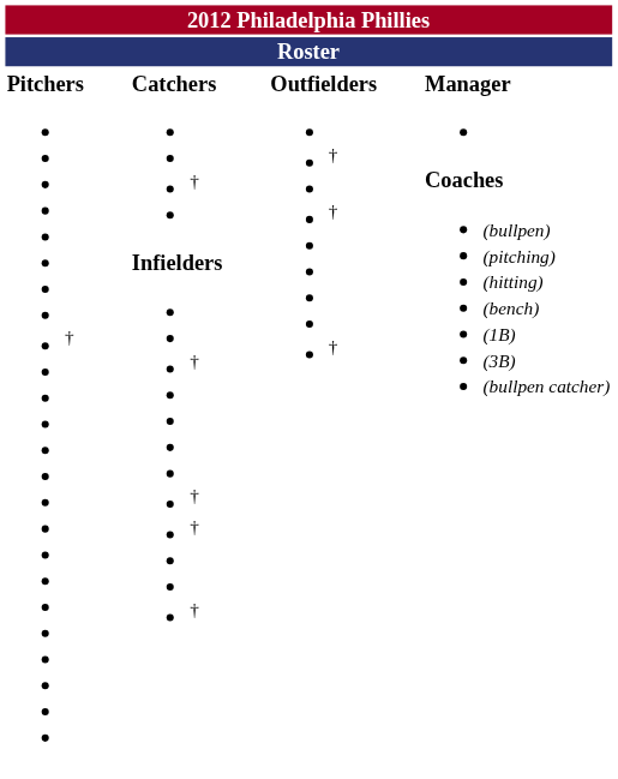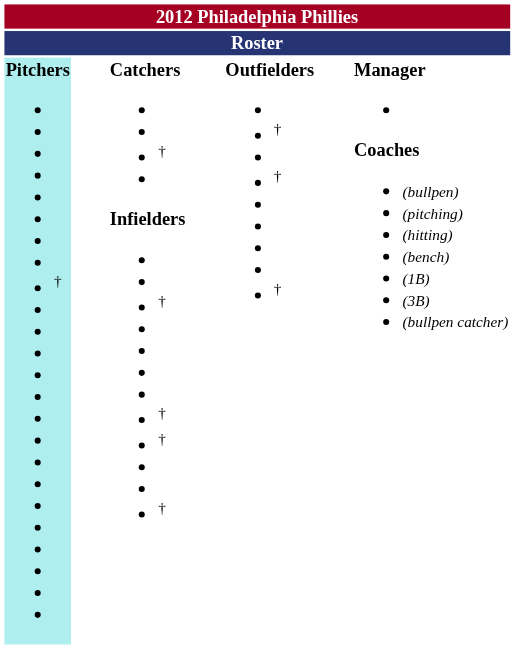Pitchers † | column 1: no background -> paleturquoise background
